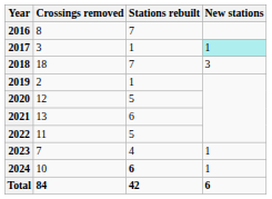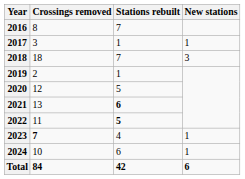2017 | New stations: paleturquoise background -> no background
2021 | Stations rebuilt: normal -> bold
2022 | Stations rebuilt: normal -> bold
2023 | Crossings removed: normal -> bold
2024 | Stations rebuilt: bold -> normal
